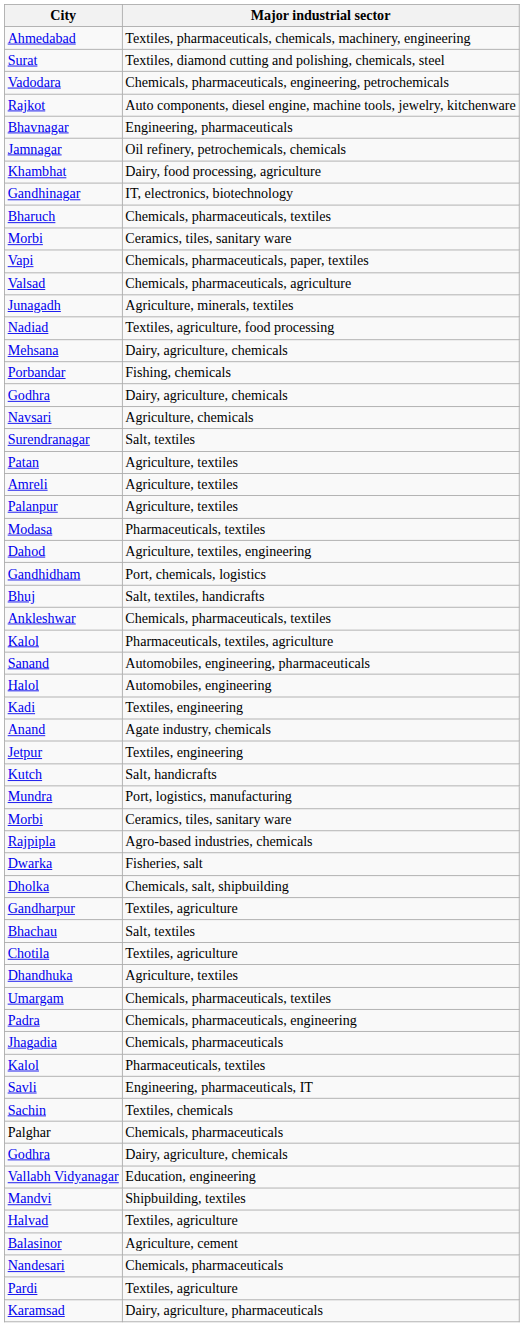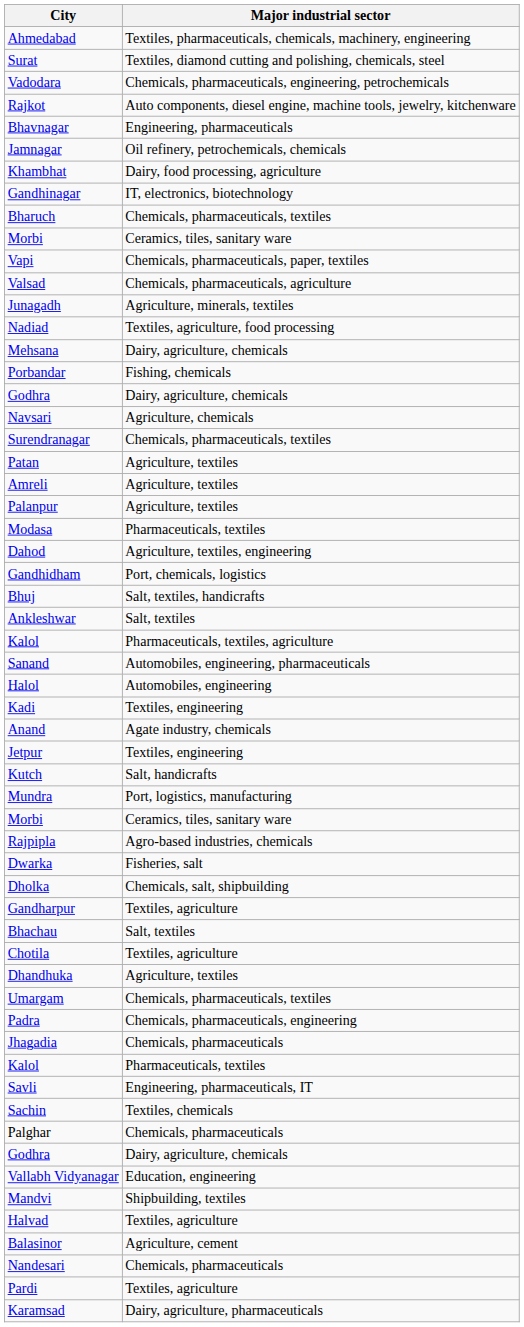row 20 | Major industrial sector: Salt, textiles -> Chemicals, pharmaceuticals, textiles
row 28 | Major industrial sector: Chemicals, pharmaceuticals, textiles -> Salt, textiles
